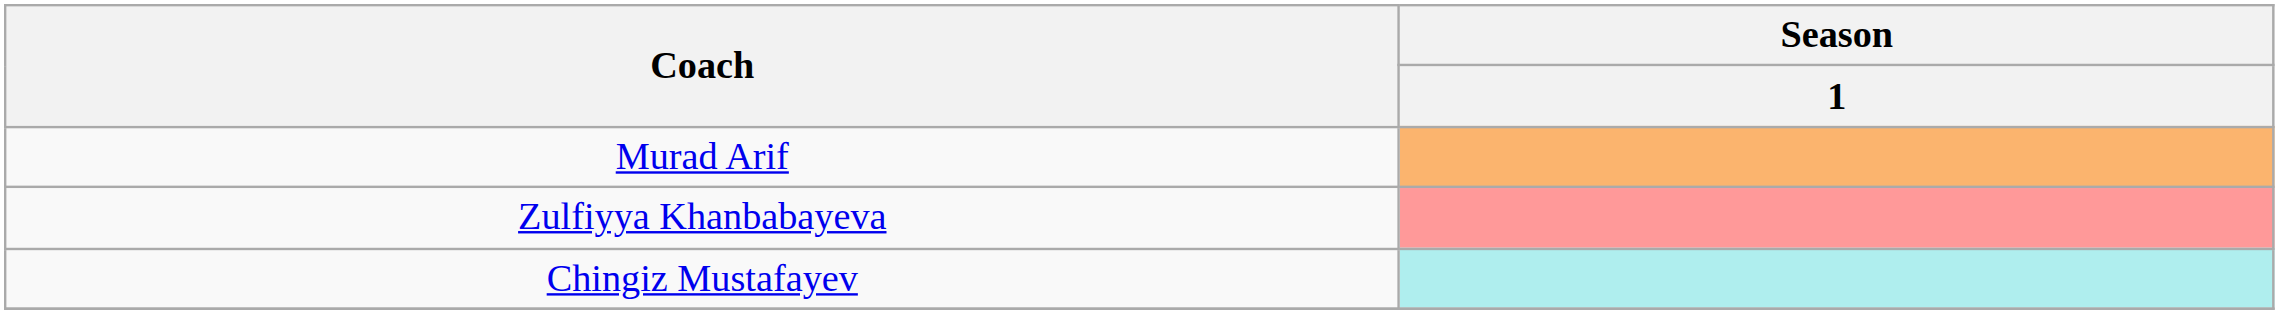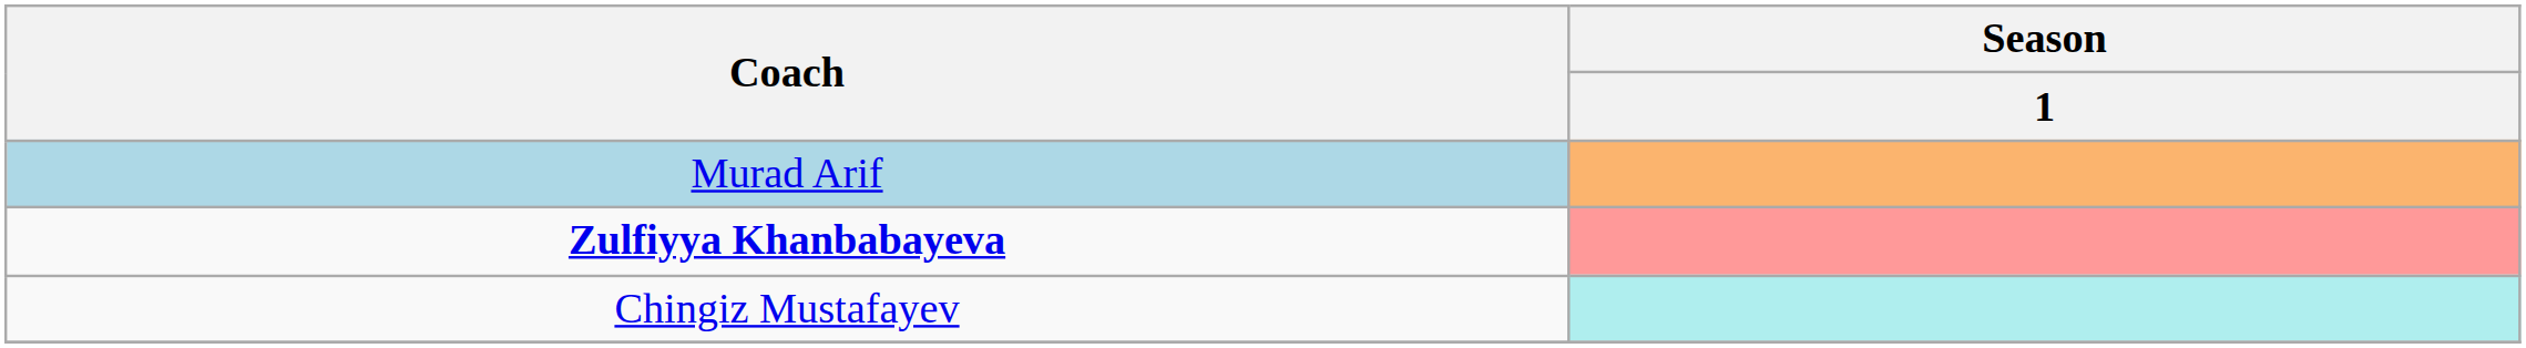Murad Arif | Coach: no background -> lightblue background
Zulfiyya Khanbabayeva | Coach: normal -> bold
